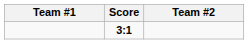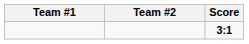columns swapped: Score <-> Team #2
